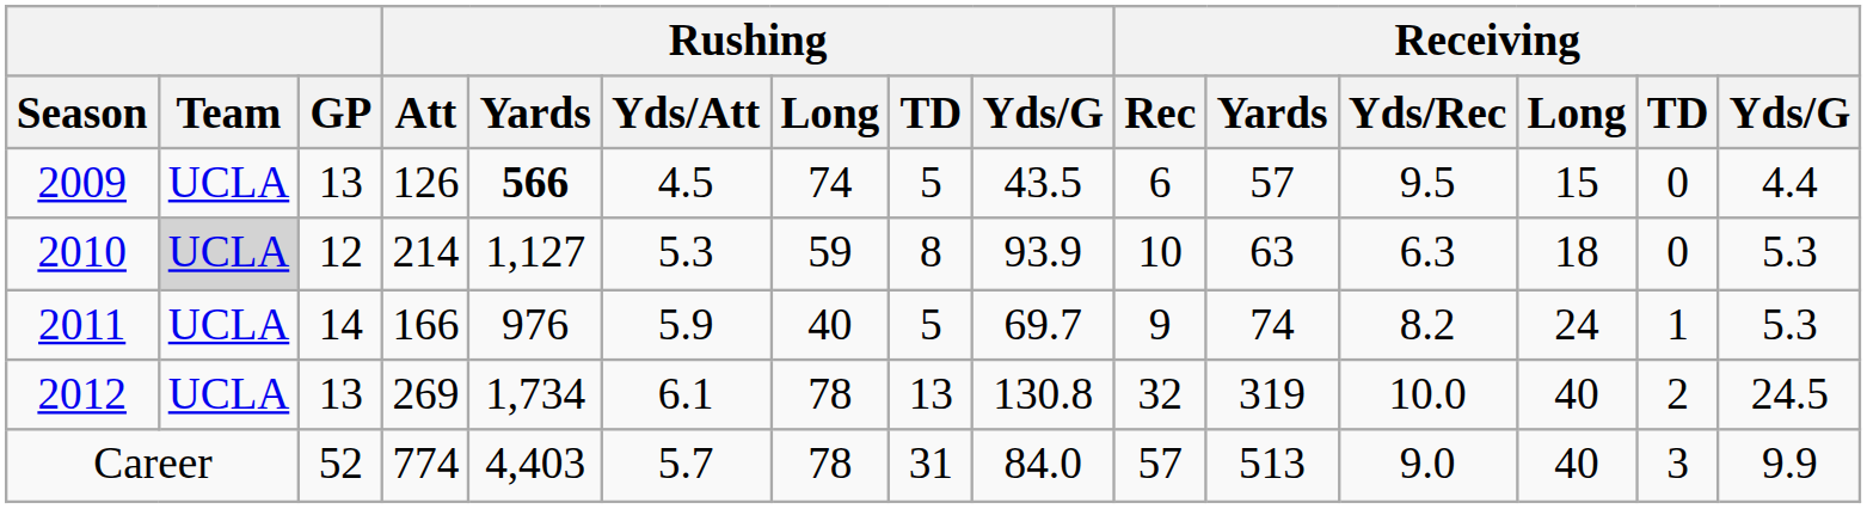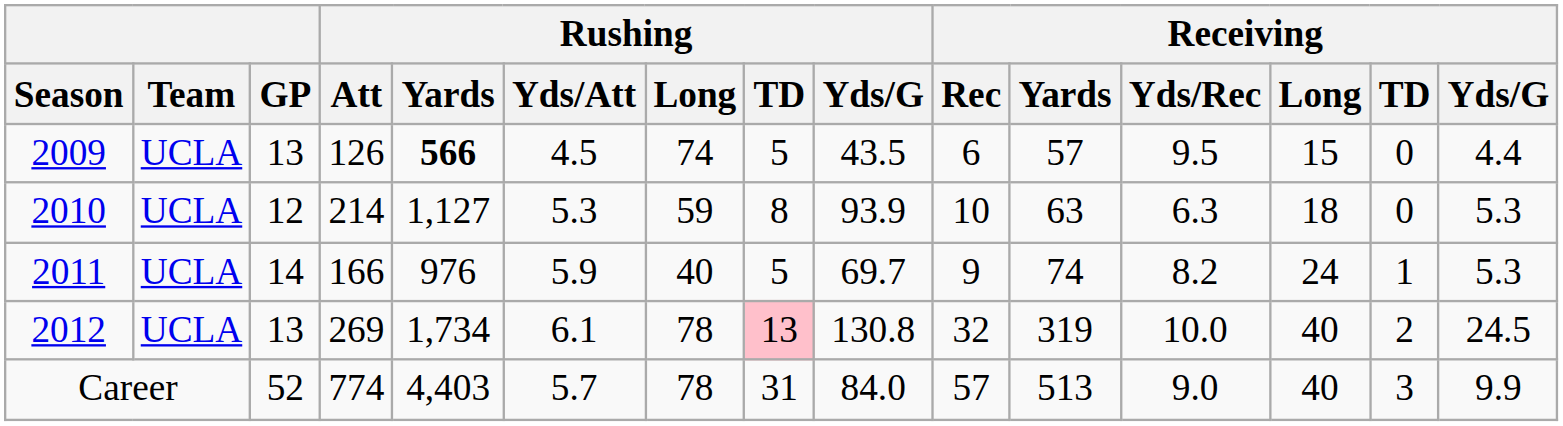2010 | Team: lightgrey background -> no background
2012 | Rushing / TD: no background -> pink background
